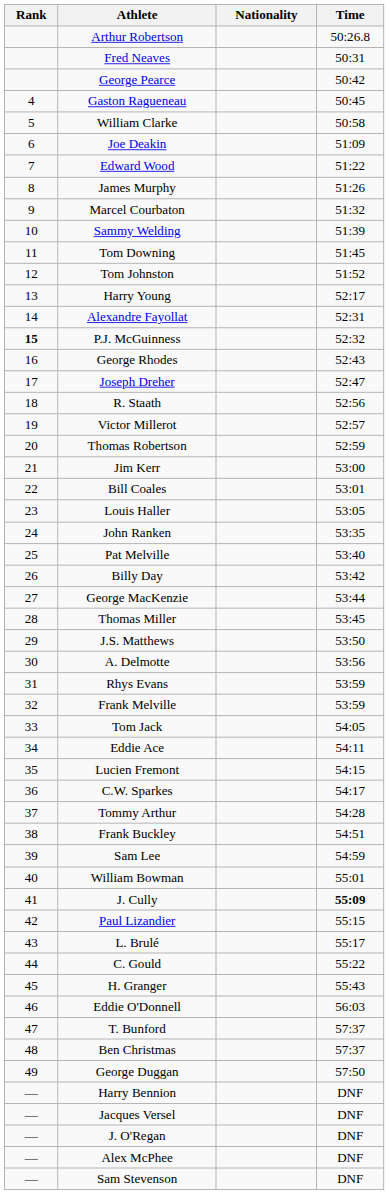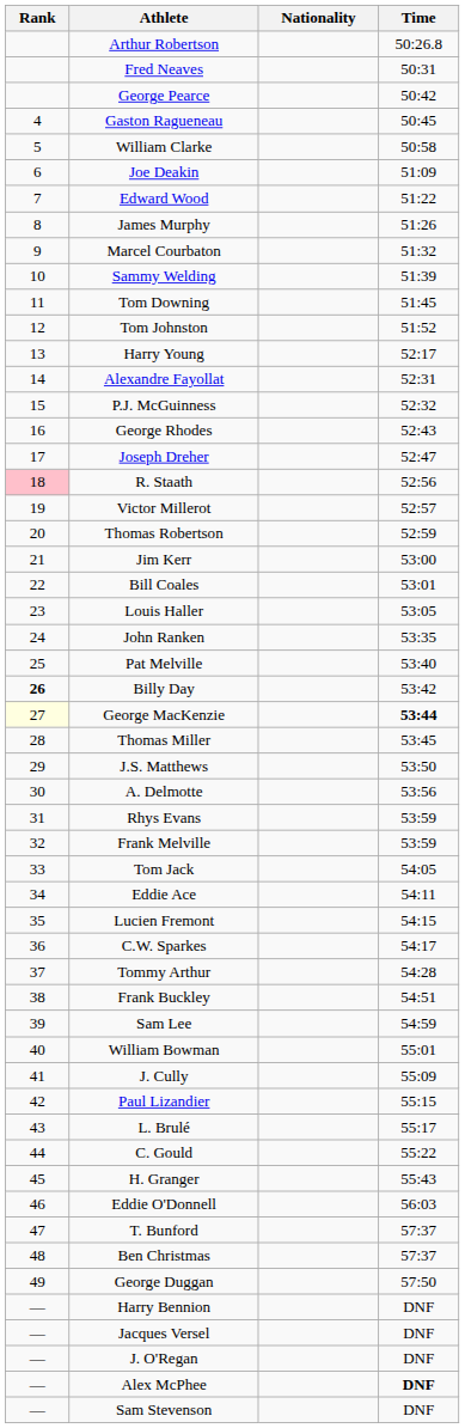P.J. McGuinness | Rank: bold -> normal
R. Staath | Rank: no background -> pink background
Billy Day | Rank: normal -> bold
George MacKenzie | Rank: no background -> lightyellow background
George MacKenzie | Time: normal -> bold
J. Cully | Time: bold -> normal
Alex McPhee | Time: normal -> bold
